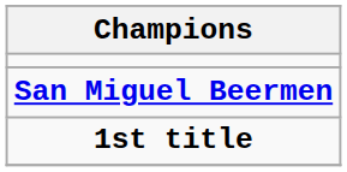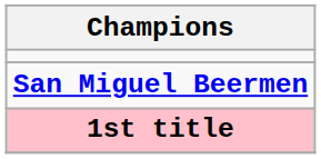row 4 | column 1: no background -> pink background
